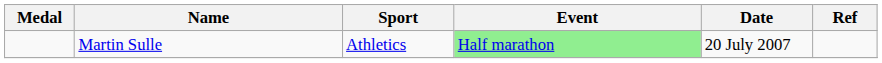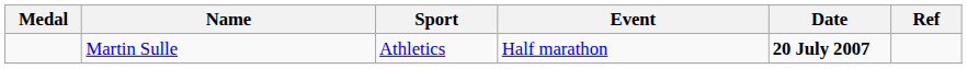Martin Sulle | Event: lightgreen background -> no background
Martin Sulle | Date: normal -> bold
